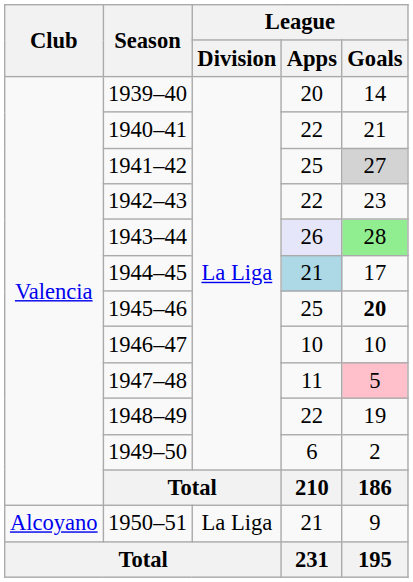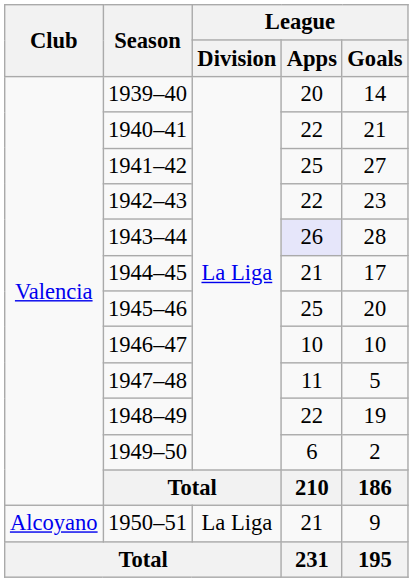1941–42 | League / Goals: lightgrey background -> no background
1943–44 | League / Goals: lightgreen background -> no background
1944–45 | League / Apps: lightblue background -> no background
1945–46 | League / Goals: bold -> normal
1947–48 | League / Goals: pink background -> no background
